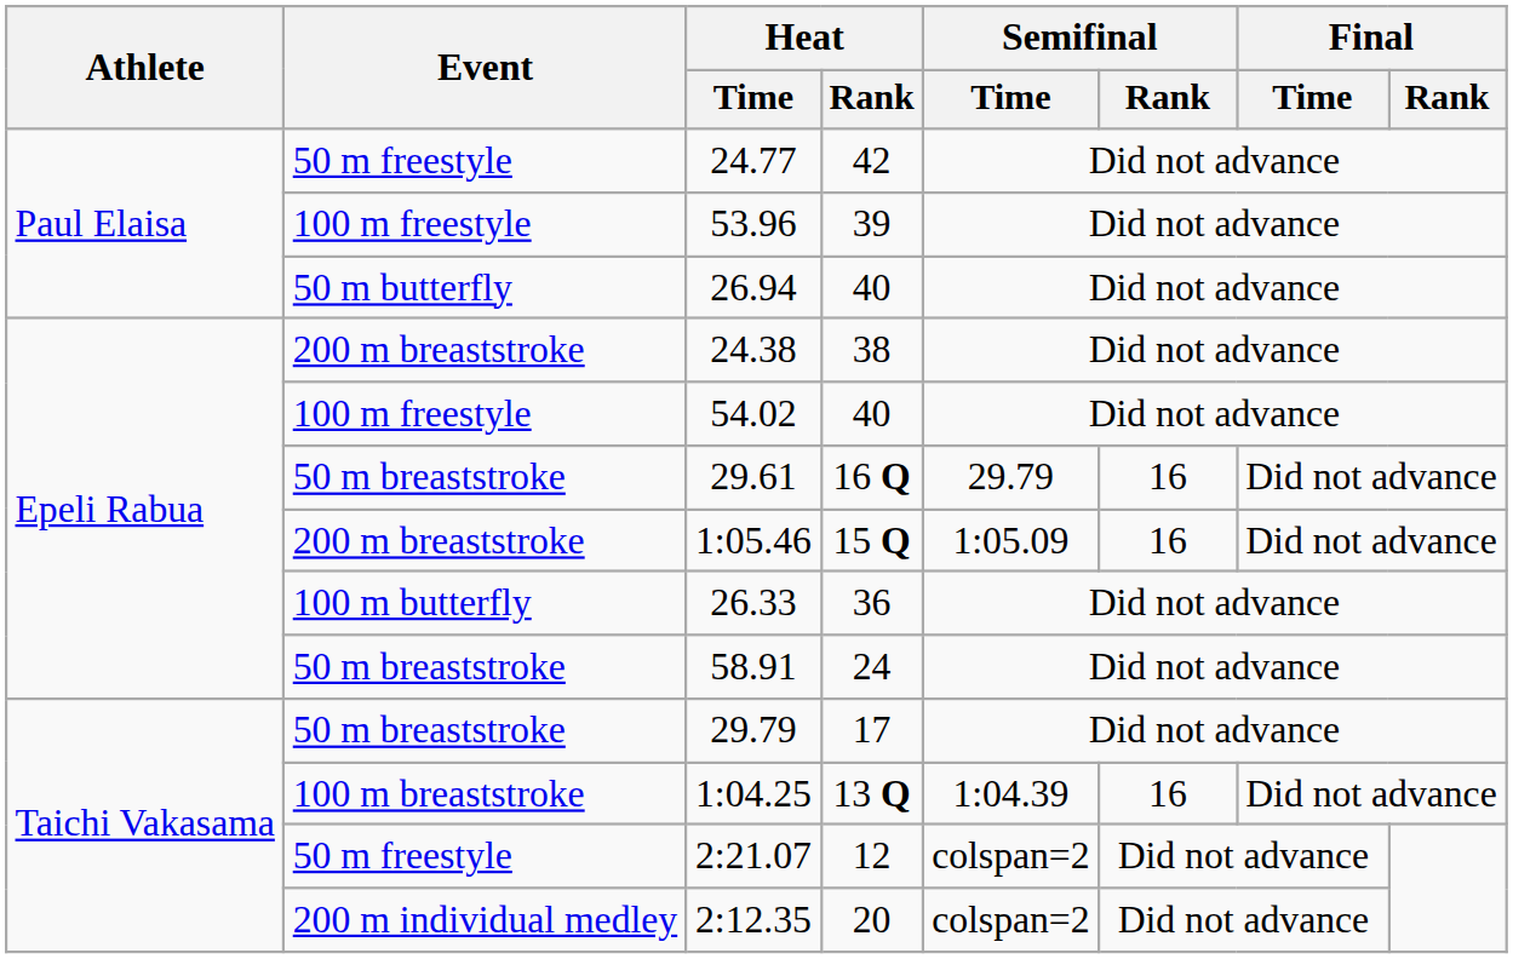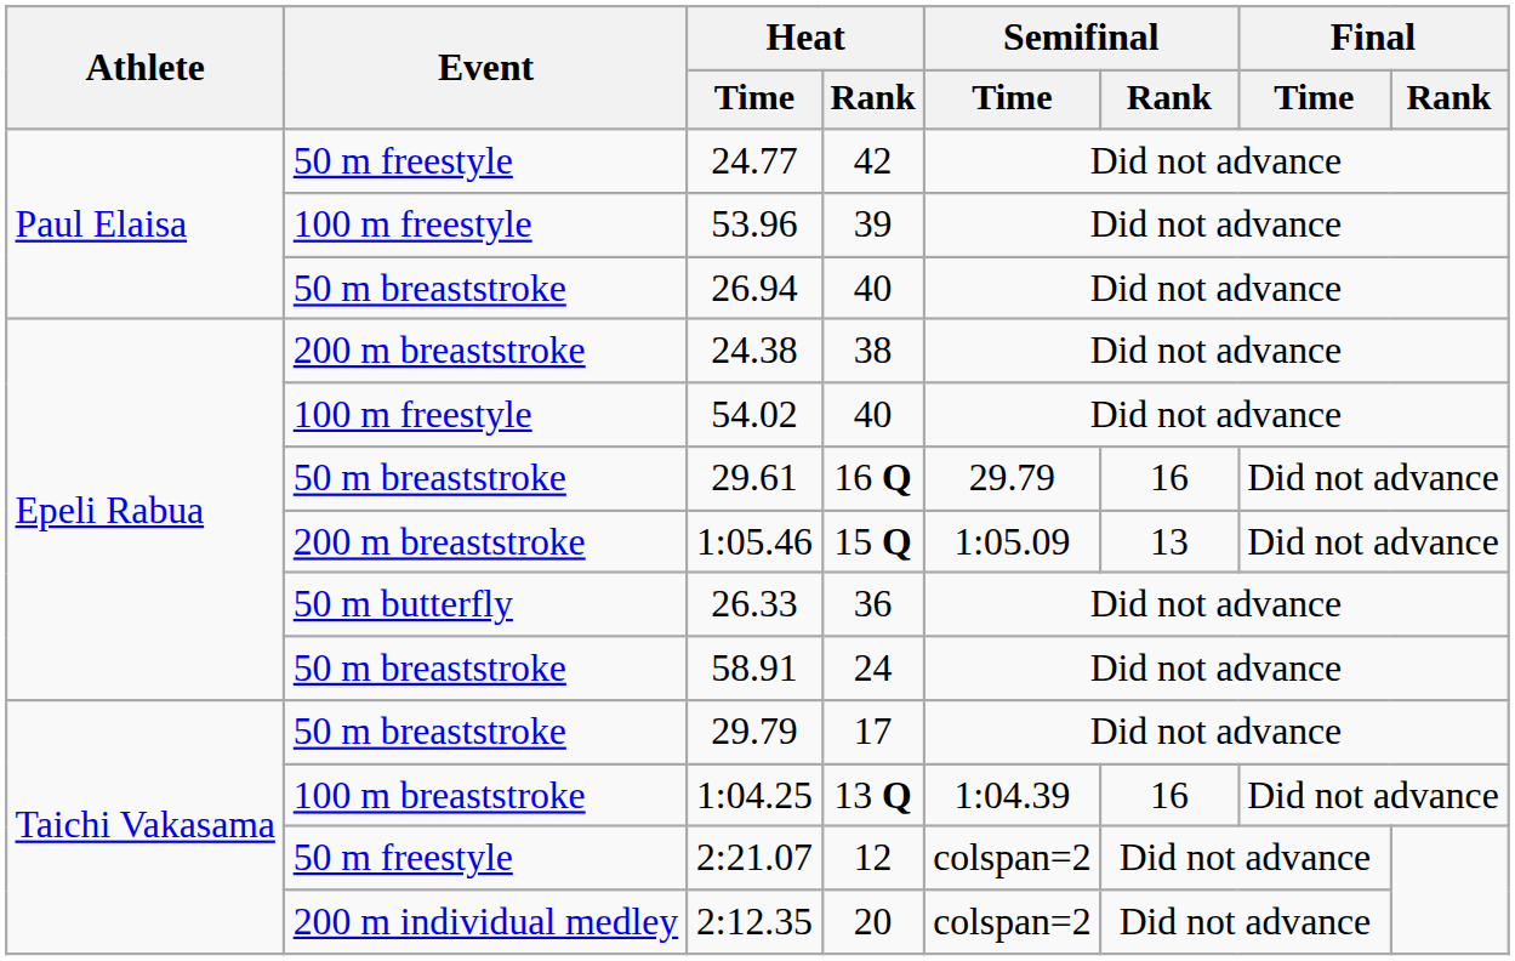26.94 | Event: 50 m butterfly -> 50 m breaststroke
1:05.46 | Semifinal / Rank: 16 -> 13
26.33 | Event: 100 m butterfly -> 50 m butterfly
